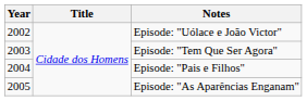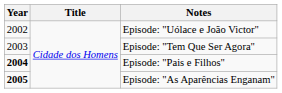Episode: "Pais e Filhos" | Year: normal -> bold
Episode: "As Aparências Enganam" | Year: normal -> bold
